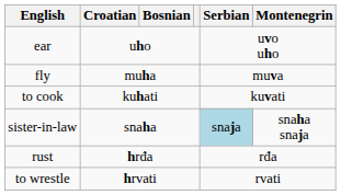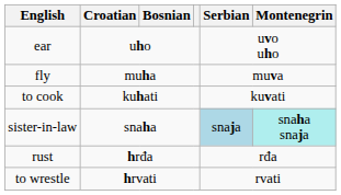sister-in-law | Montenegrin: no background -> paleturquoise background
